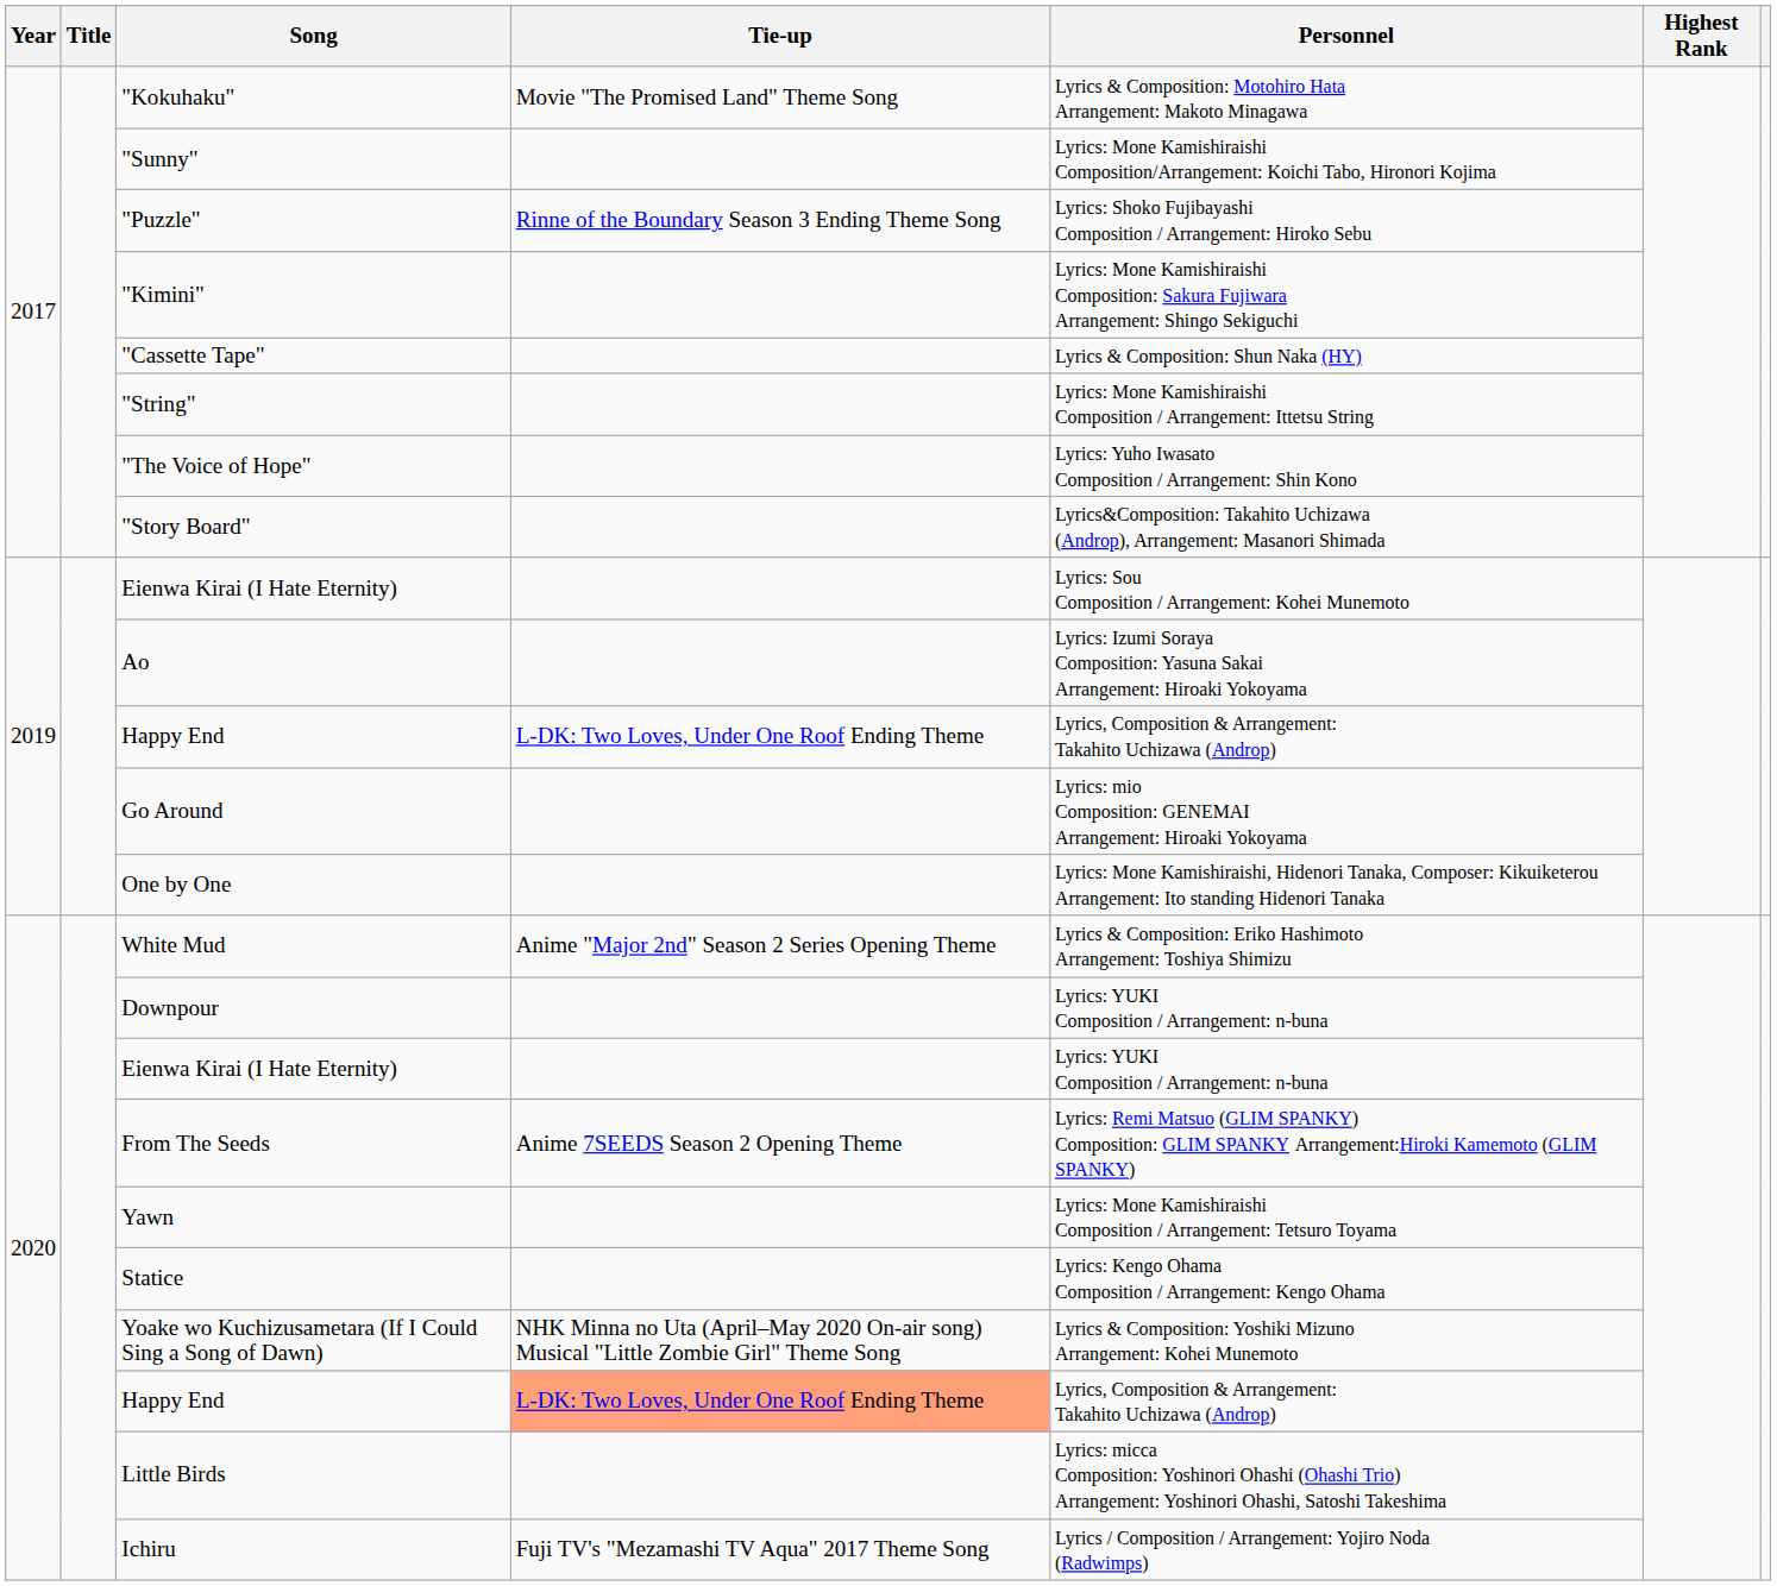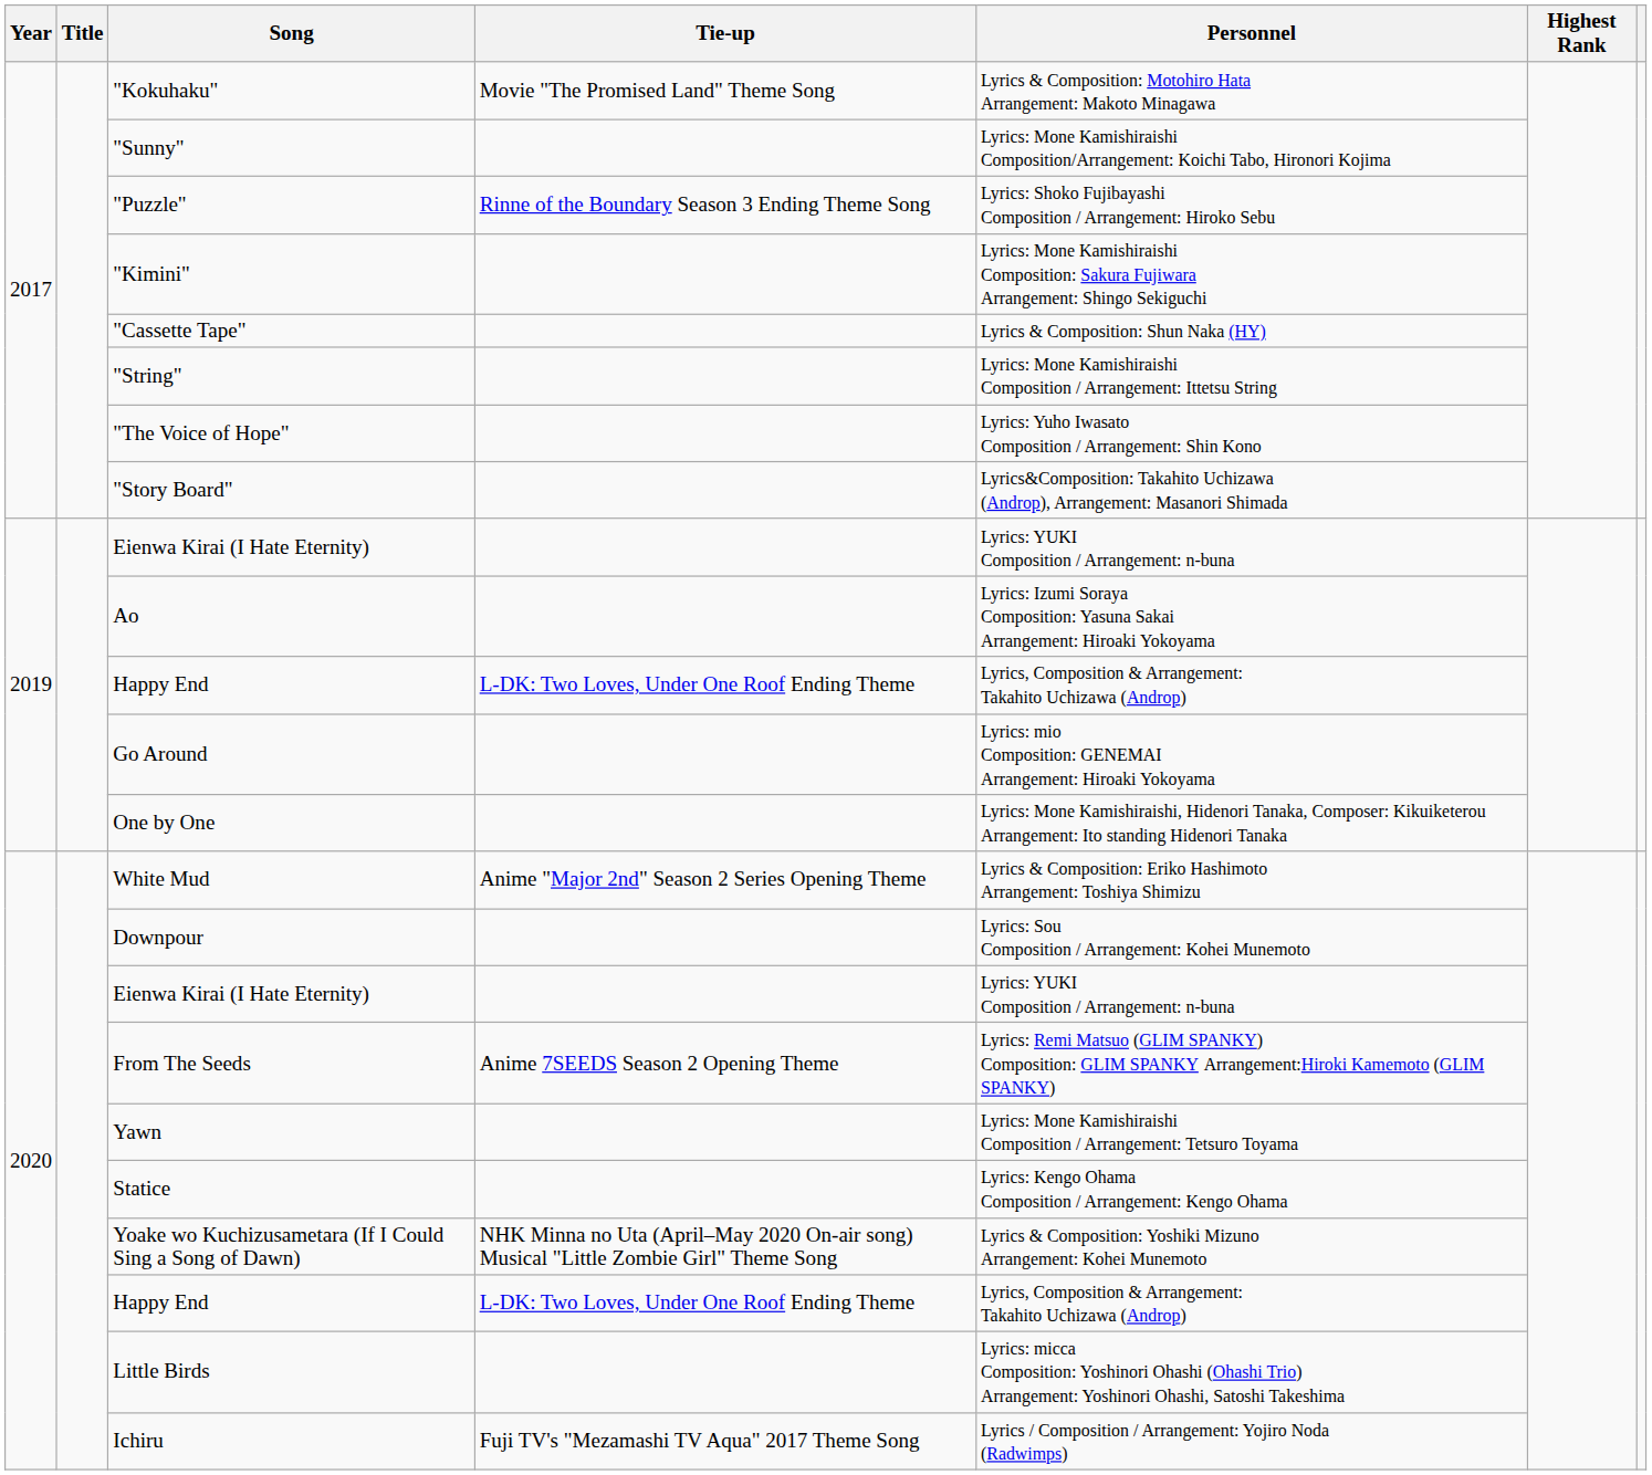2019 / Eienwa Kirai (I Hate Eternity) | Personnel: Lyrics: Sou Composition / Arrangement: Kohei Munemoto -> Lyrics: YUKI Composition / Arrangement: n-buna
Downpour | Personnel: Lyrics: YUKI Composition / Arrangement: n-buna -> Lyrics: Sou Composition / Arrangement: Kohei Munemoto
2020 / Happy End | Tie-up: lightsalmon background -> no background
